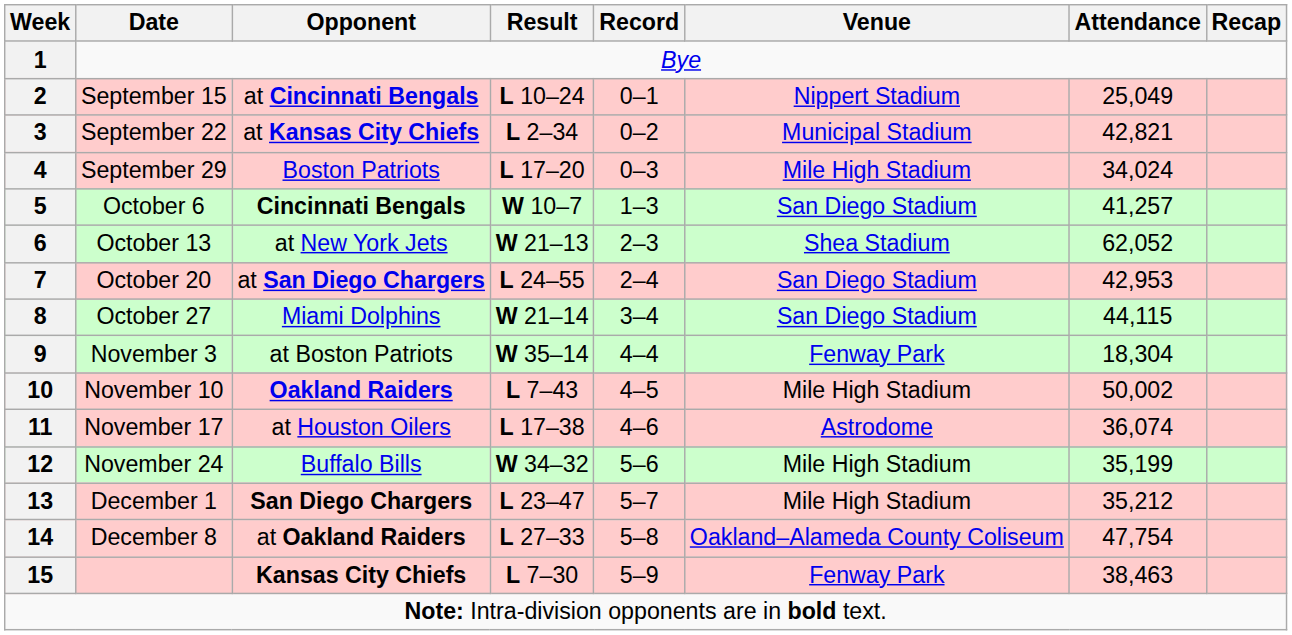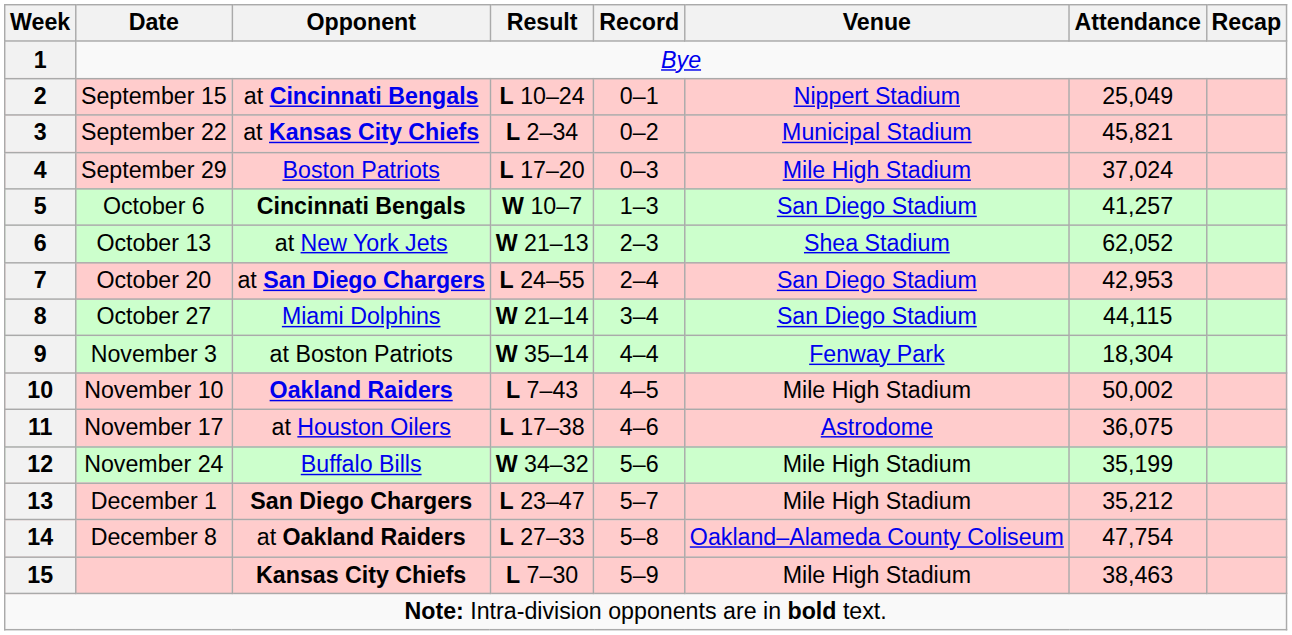3 | Attendance: 42,821 -> 45,821
4 | Attendance: 34,024 -> 37,024
11 | Attendance: 36,074 -> 36,075
15 | Venue: Fenway Park -> Mile High Stadium
